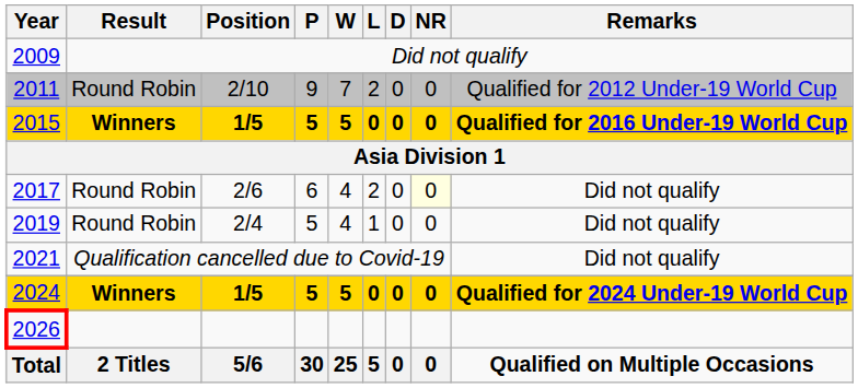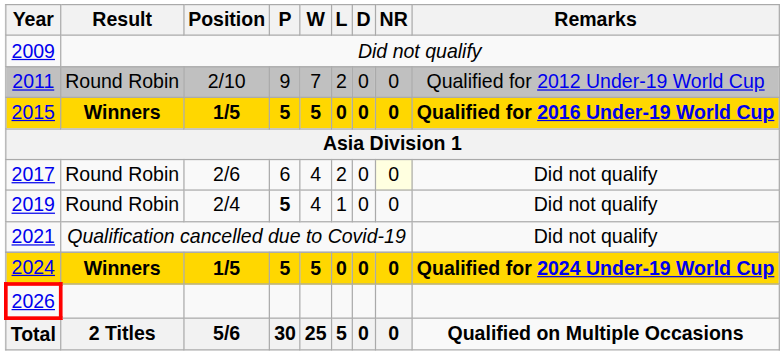2019 | P: normal -> bold
